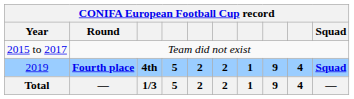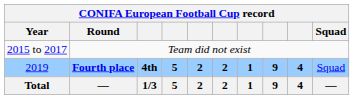2019 | Squad: bold -> normal
